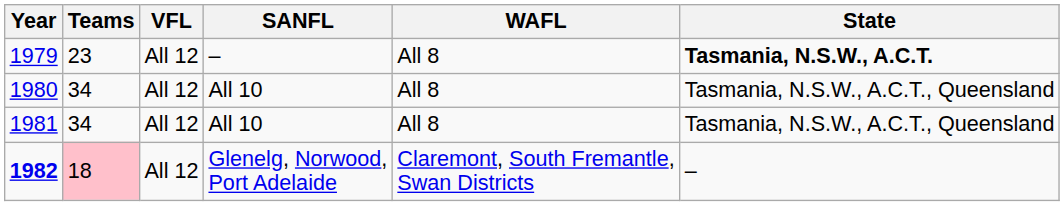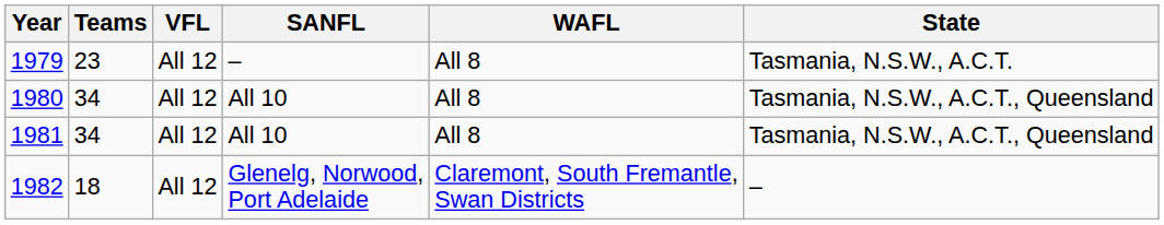row 2 | State: bold -> normal
row 5 | Year: bold -> normal
row 5 | Teams: pink background -> no background
